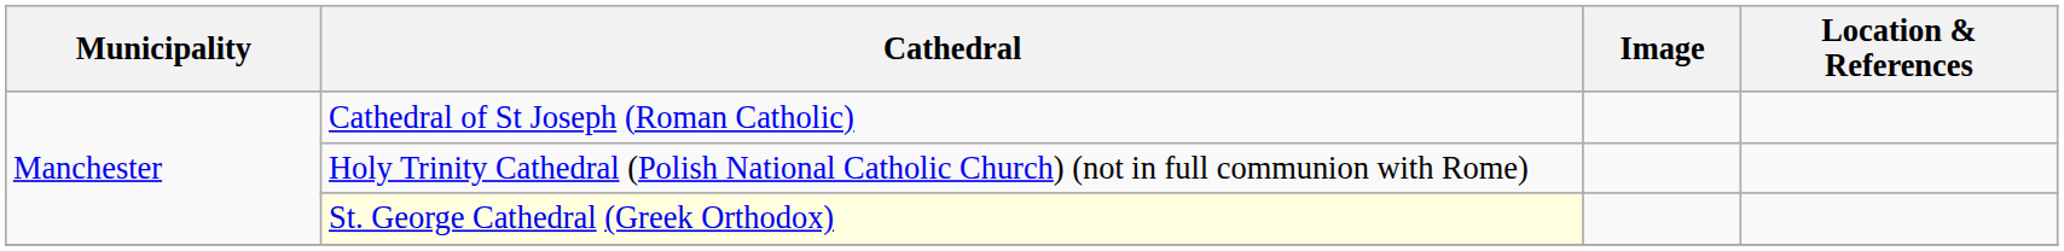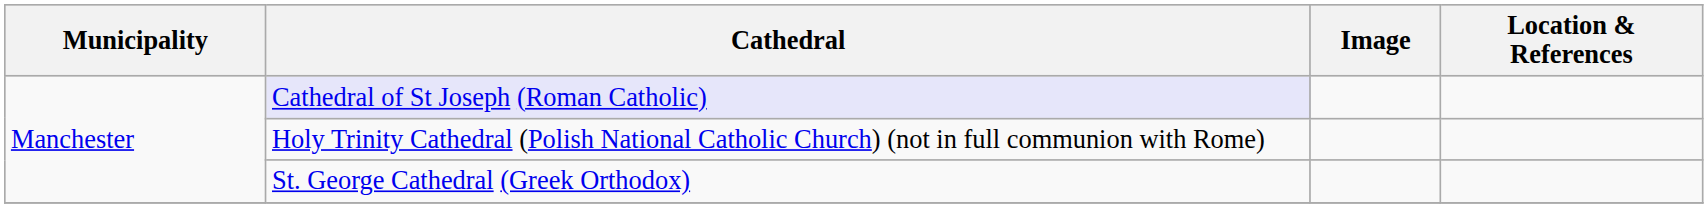Cathedral of St Joseph (Roman Catholic) | Cathedral: no background -> lavender background
St. George Cathedral (Greek Orthodox) | Cathedral: lightyellow background -> no background
